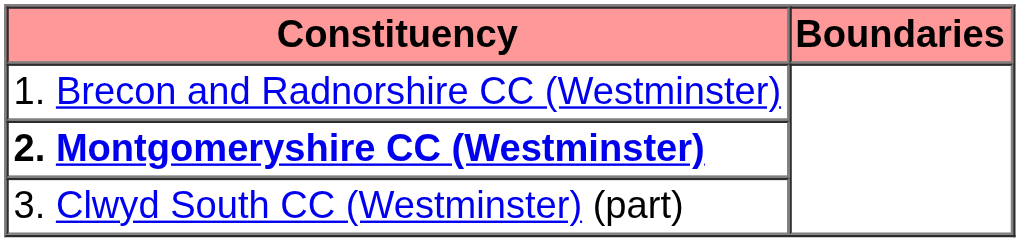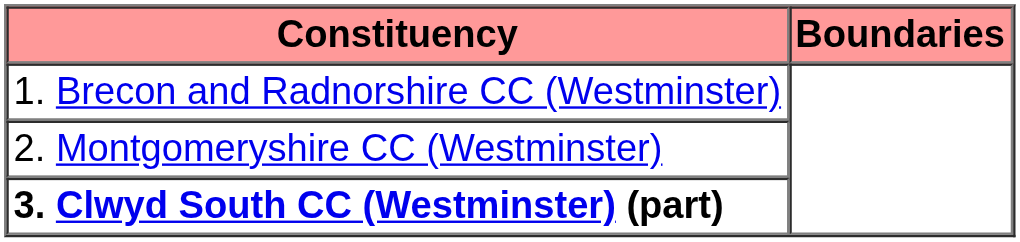2. Montgomeryshire CC (Westminster) | Constituency: bold -> normal
3. Clwyd South CC (Westminster) (part) | Constituency: normal -> bold
